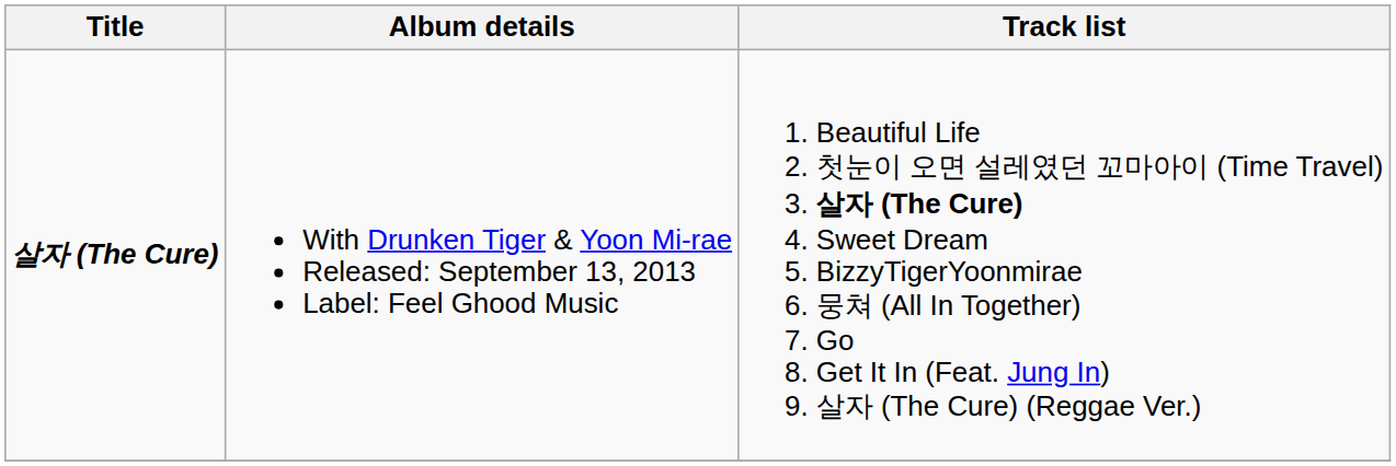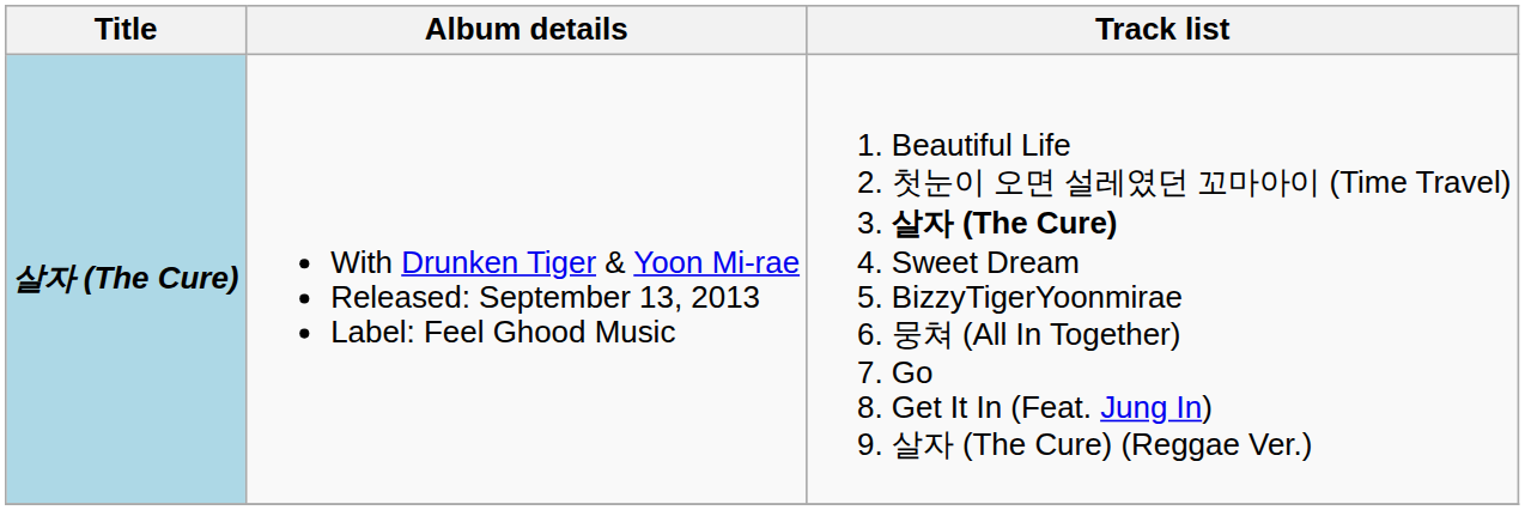row 2 | Title: no background -> lightblue background
